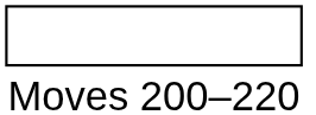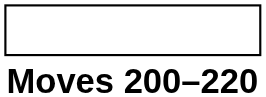row 1 | column 1: normal -> bold
